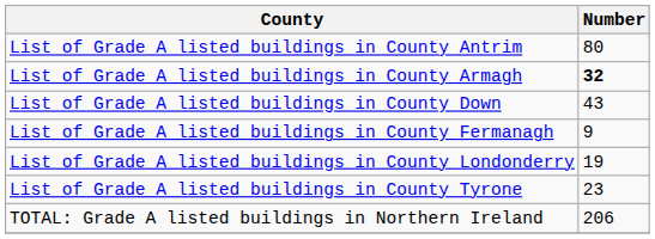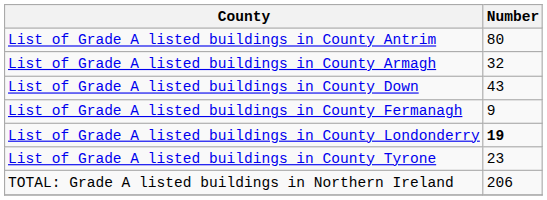List of Grade A listed buildings in County Armagh | Number: bold -> normal
List of Grade A listed buildings in County Londonderry | Number: normal -> bold
